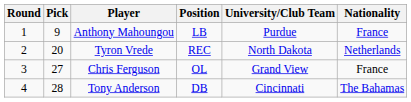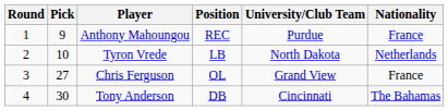Anthony Mahoungou | Position: LB -> REC
Tyron Vrede | Pick: 20 -> 10
Tyron Vrede | Position: REC -> LB
Tony Anderson | Pick: 28 -> 30
